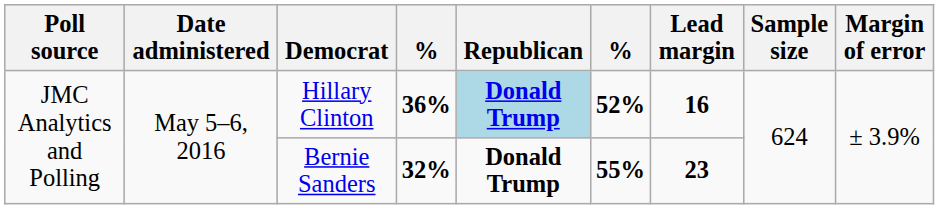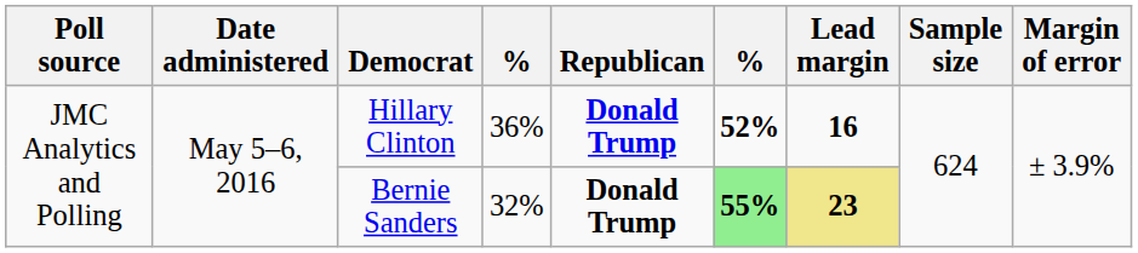Hillary Clinton | column 4: bold -> normal
Hillary Clinton | Republican: lightblue background -> no background
Bernie Sanders | column 4: bold -> normal
Bernie Sanders | column 6: no background -> lightgreen background
Bernie Sanders | Lead margin: no background -> khaki background
